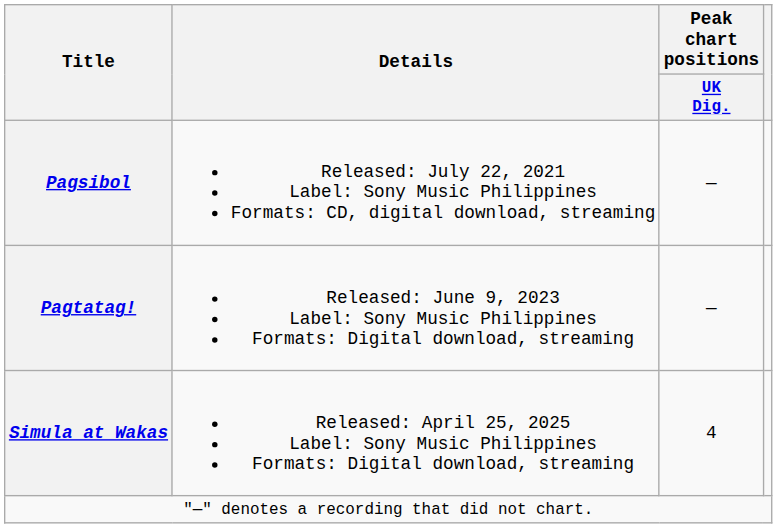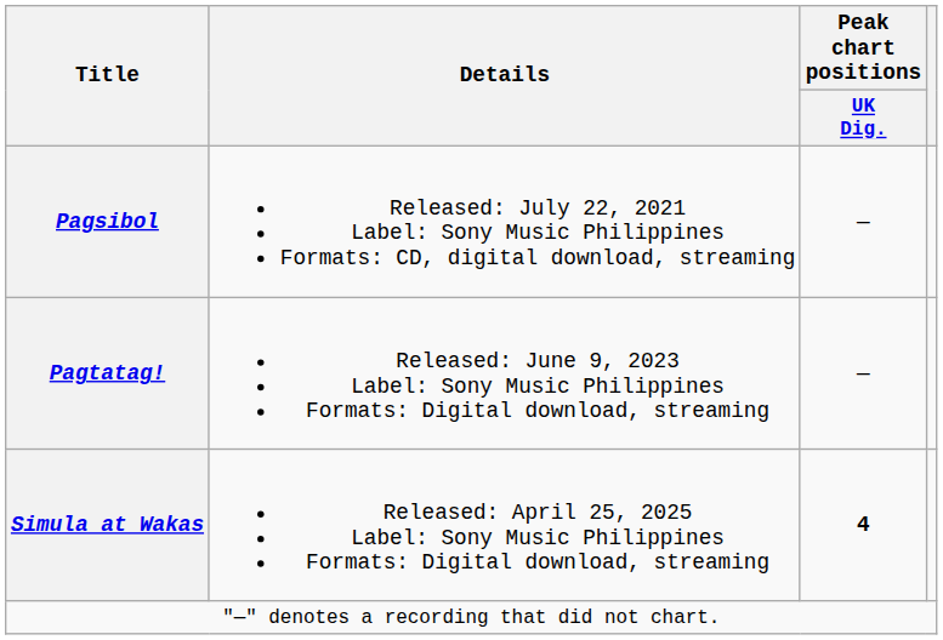Simula at Wakas | Peak chart positions / UK Dig.: normal -> bold
